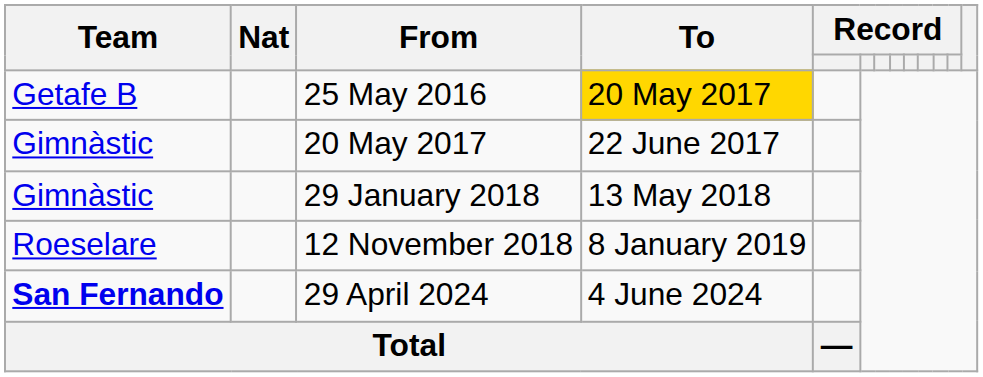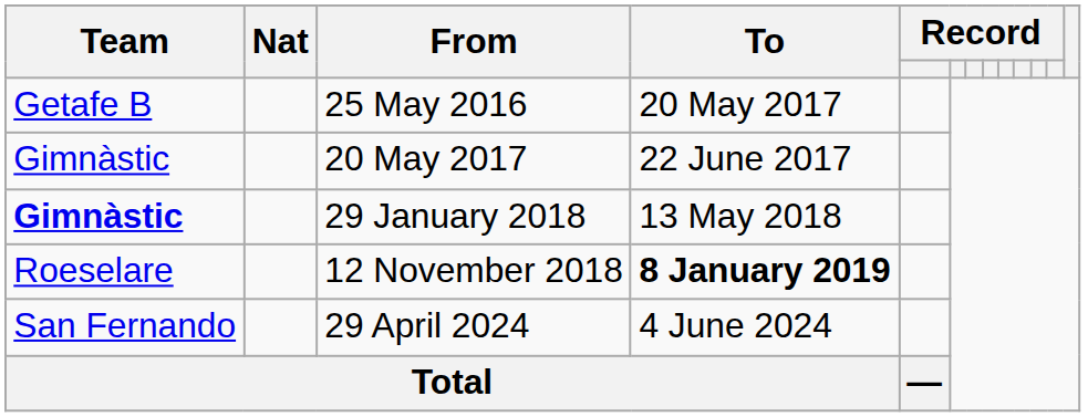25 May 2016 | To: gold background -> no background
29 January 2018 | Team: normal -> bold
12 November 2018 | To: normal -> bold
29 April 2024 | Team: bold -> normal
